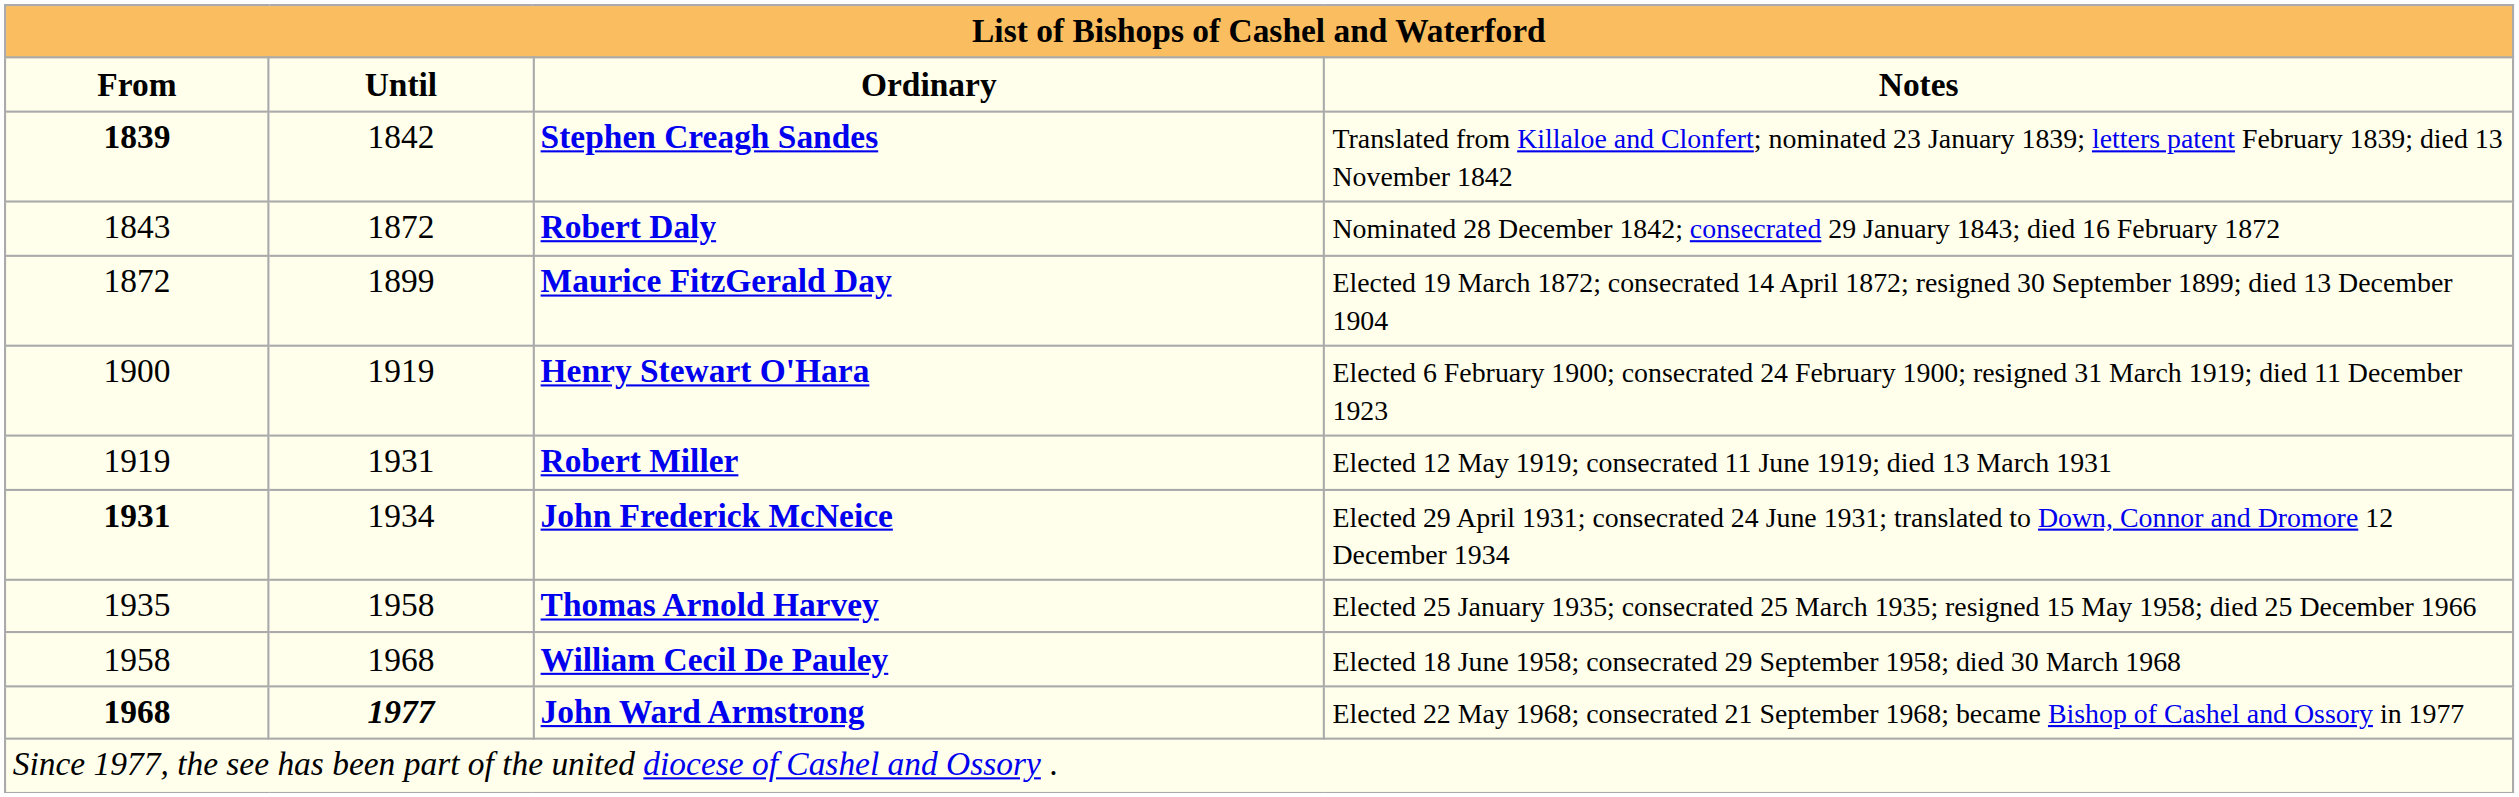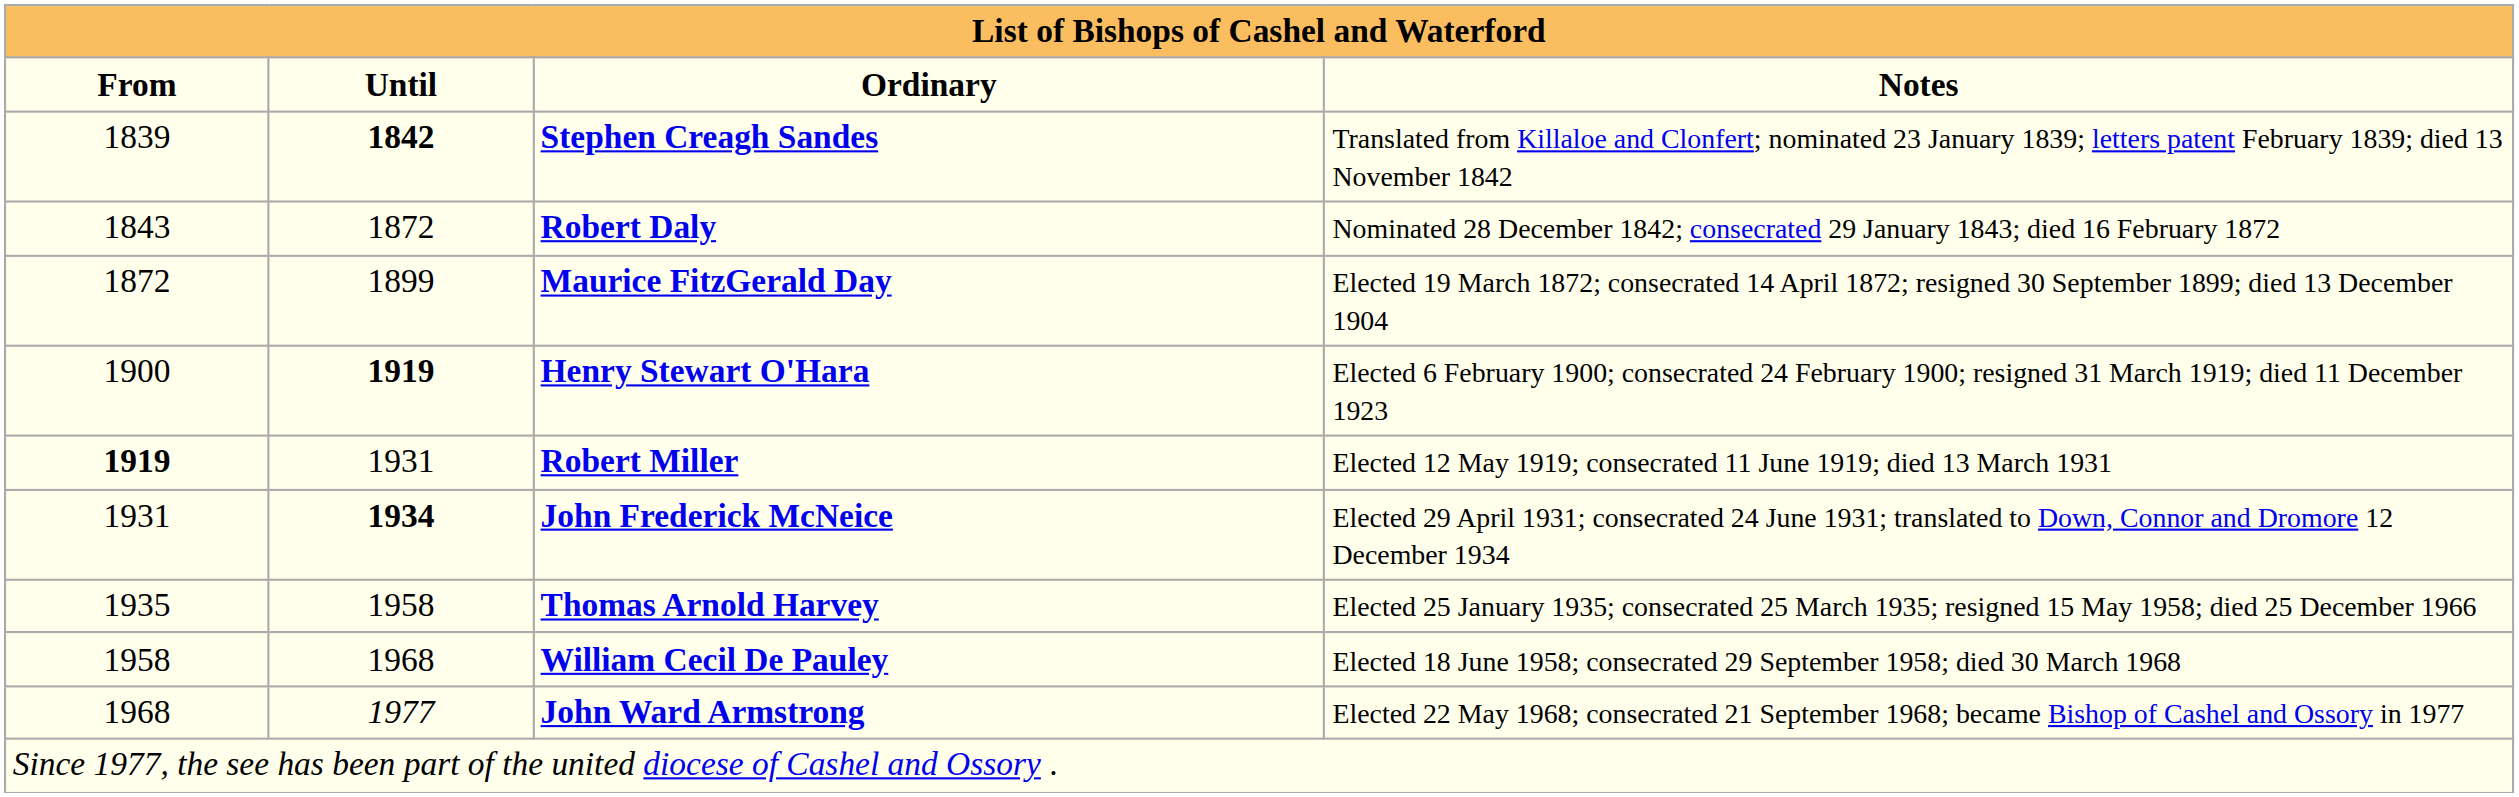Stephen Creagh Sandes | From: bold -> normal
Stephen Creagh Sandes | Until: normal -> bold
Henry Stewart O'Hara | Until: normal -> bold
Robert Miller | From: normal -> bold
John Frederick McNeice | From: bold -> normal
John Frederick McNeice | Until: normal -> bold
John Ward Armstrong | From: bold -> normal
John Ward Armstrong | Until: bold -> normal
